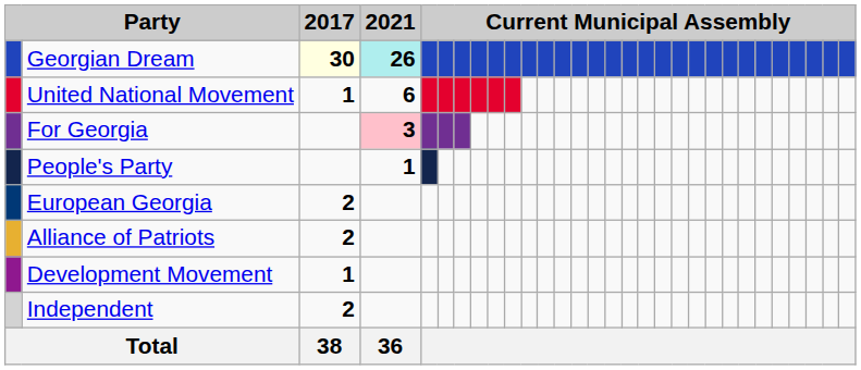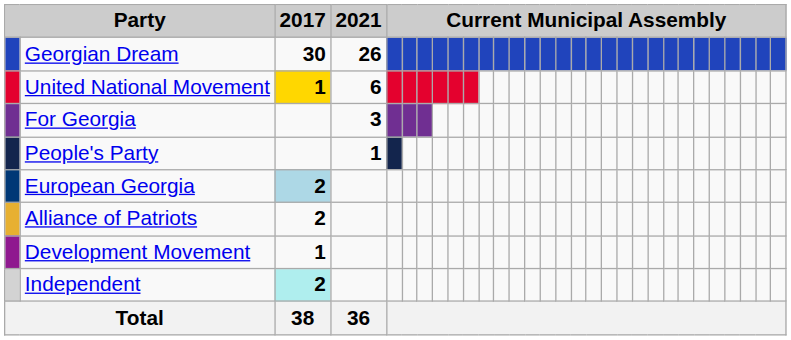Georgian Dream | 2017: lightyellow background -> no background
Georgian Dream | 2021: paleturquoise background -> no background
United National Movement | 2017: no background -> gold background
For Georgia | 2021: pink background -> no background
European Georgia | 2017: no background -> lightblue background
Independent | 2017: no background -> paleturquoise background
